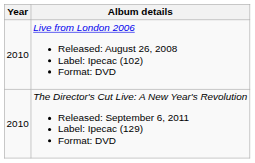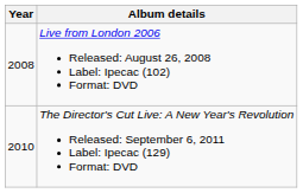row 2 | Year: 2010 -> 2008
